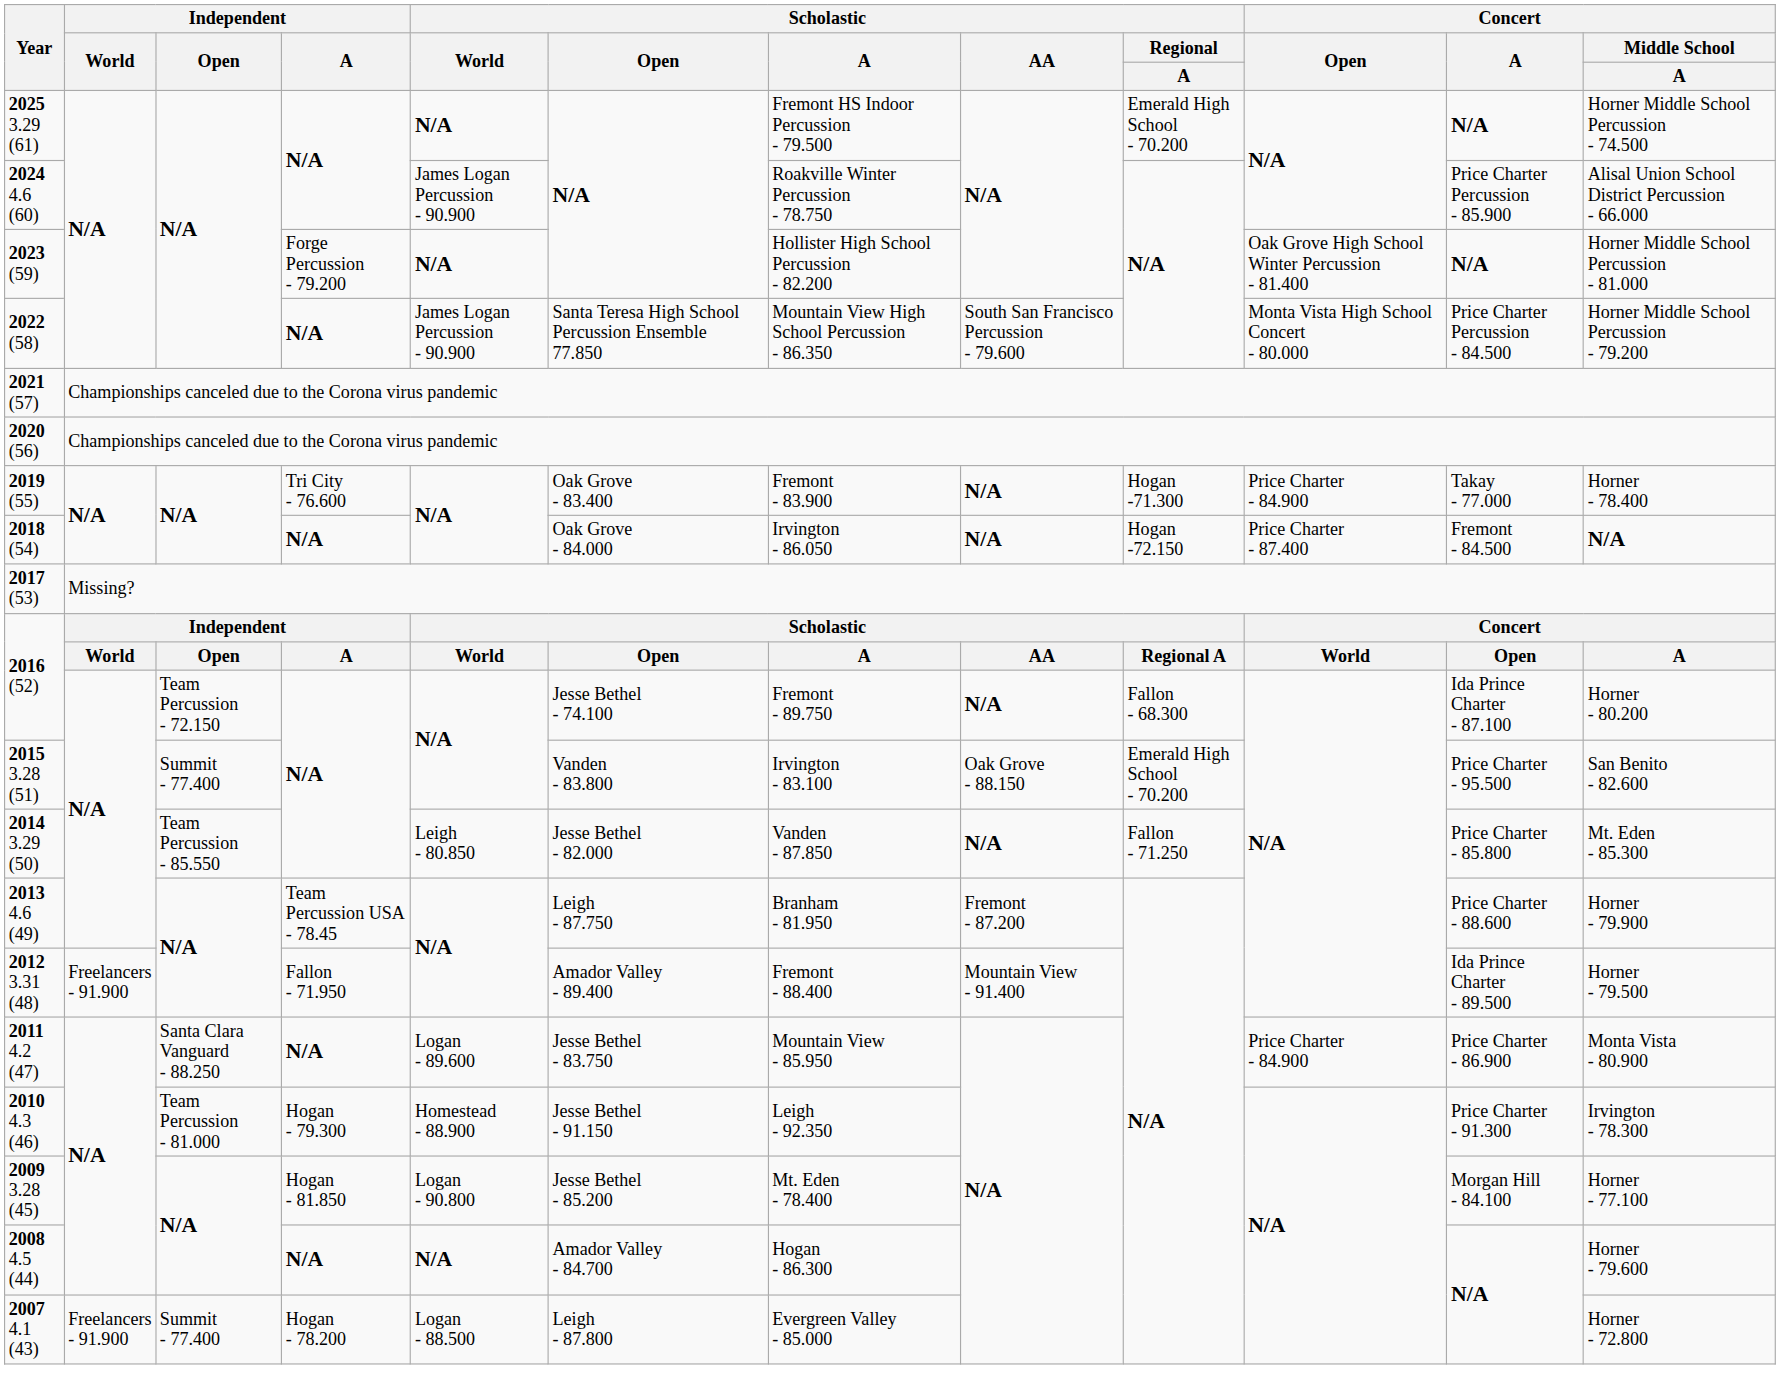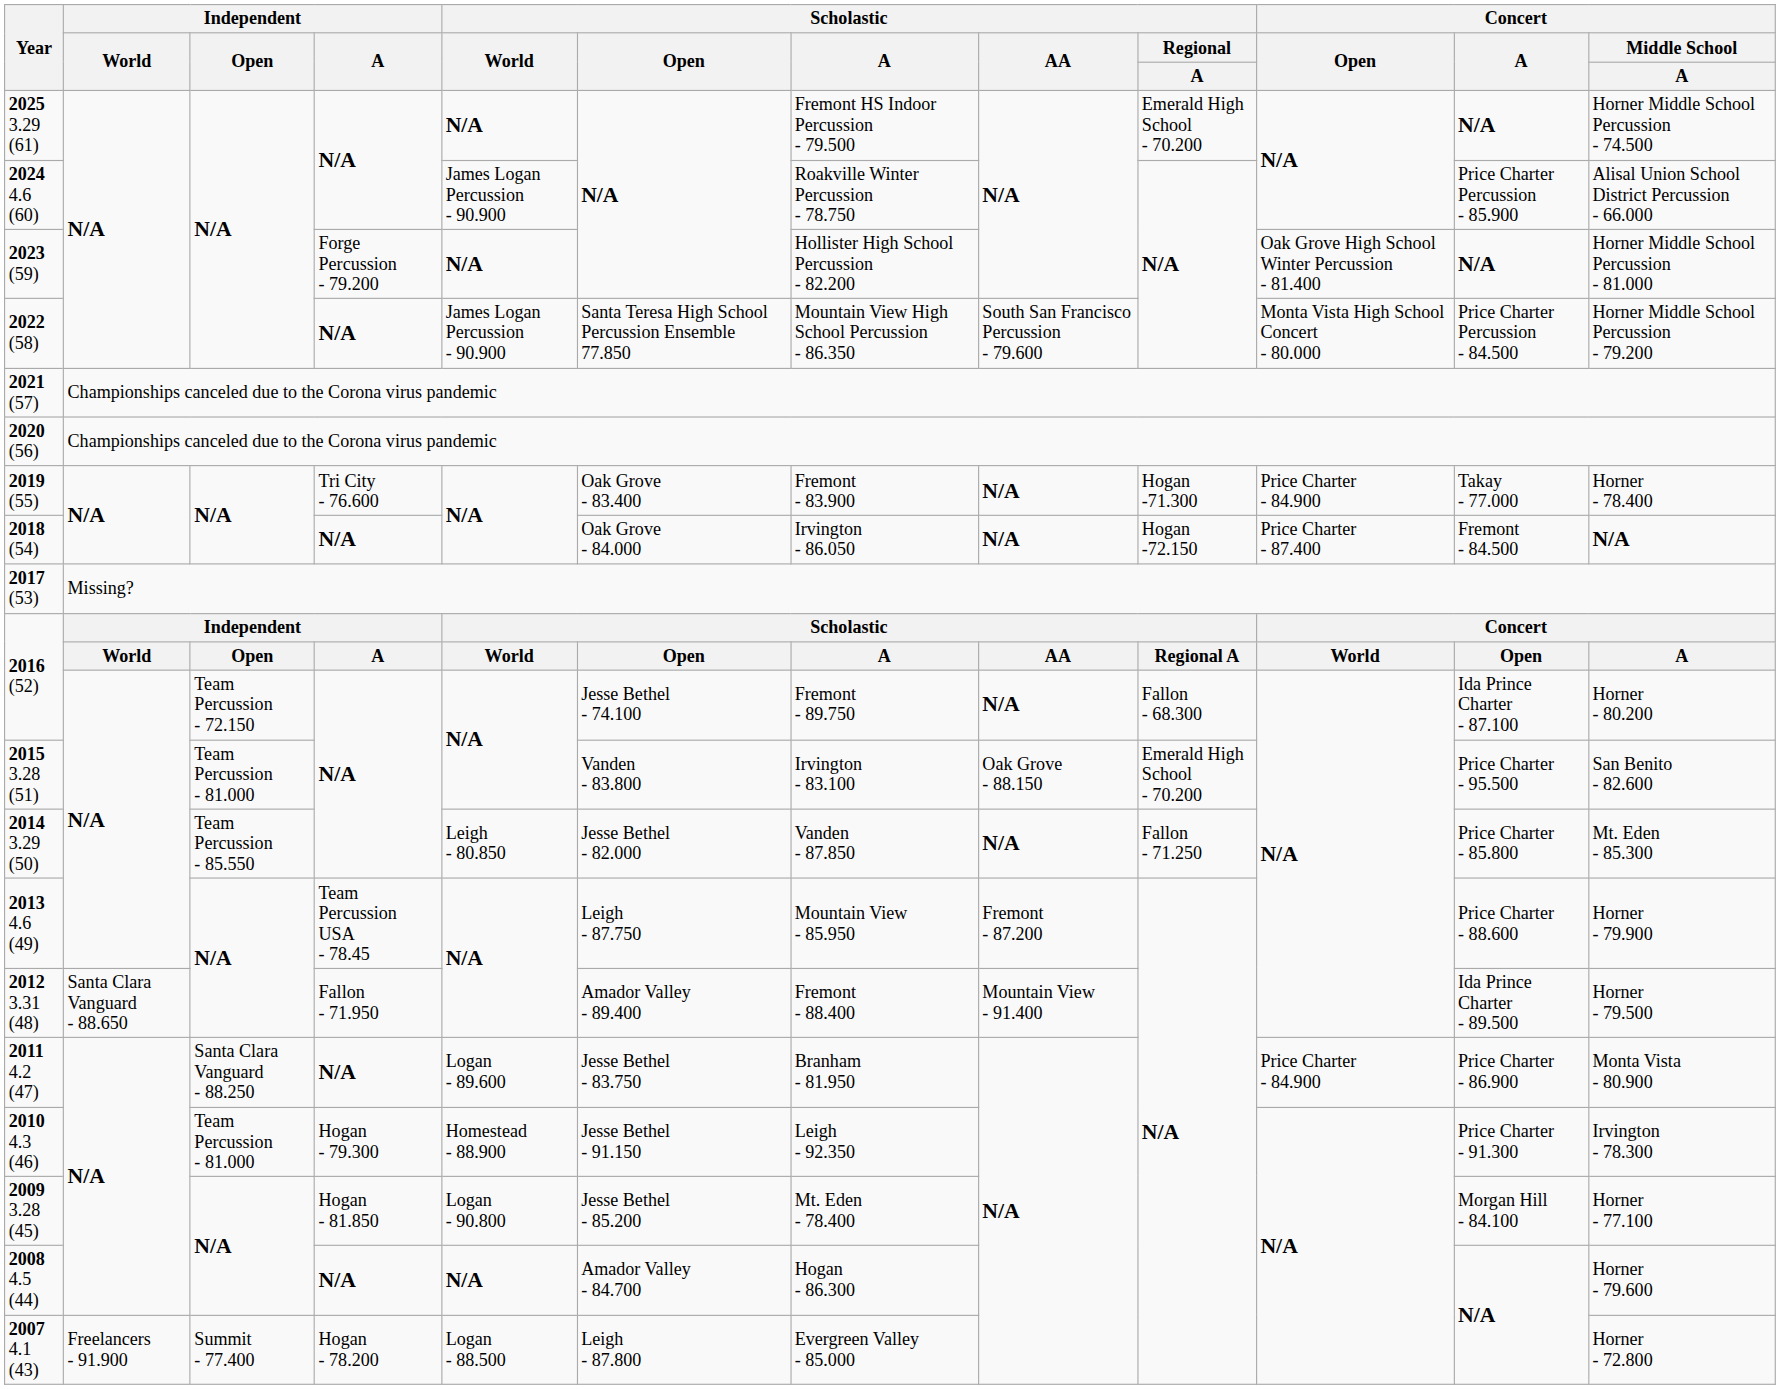2015 3.28 (51) | Independent / Open: Summit - 77.400 -> Team Percussion - 81.000
2013 4.6 (49) | Scholastic / A: Branham - 81.950 -> Mountain View - 85.950
2012 3.31 (48) | Independent / World: Freelancers - 91.900 -> Santa Clara Vanguard - 88.650
2011 4.2 (47) | Scholastic / A: Mountain View - 85.950 -> Branham - 81.950
